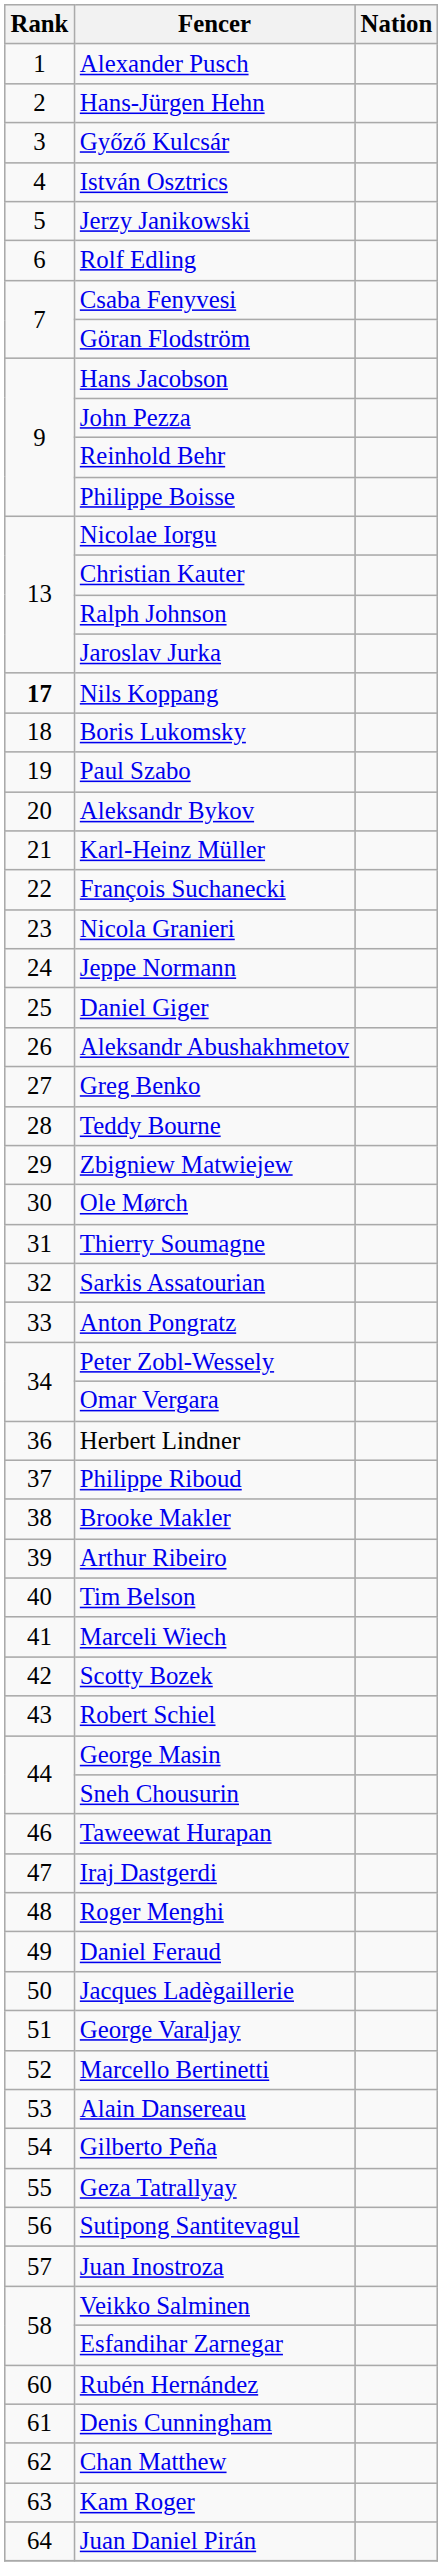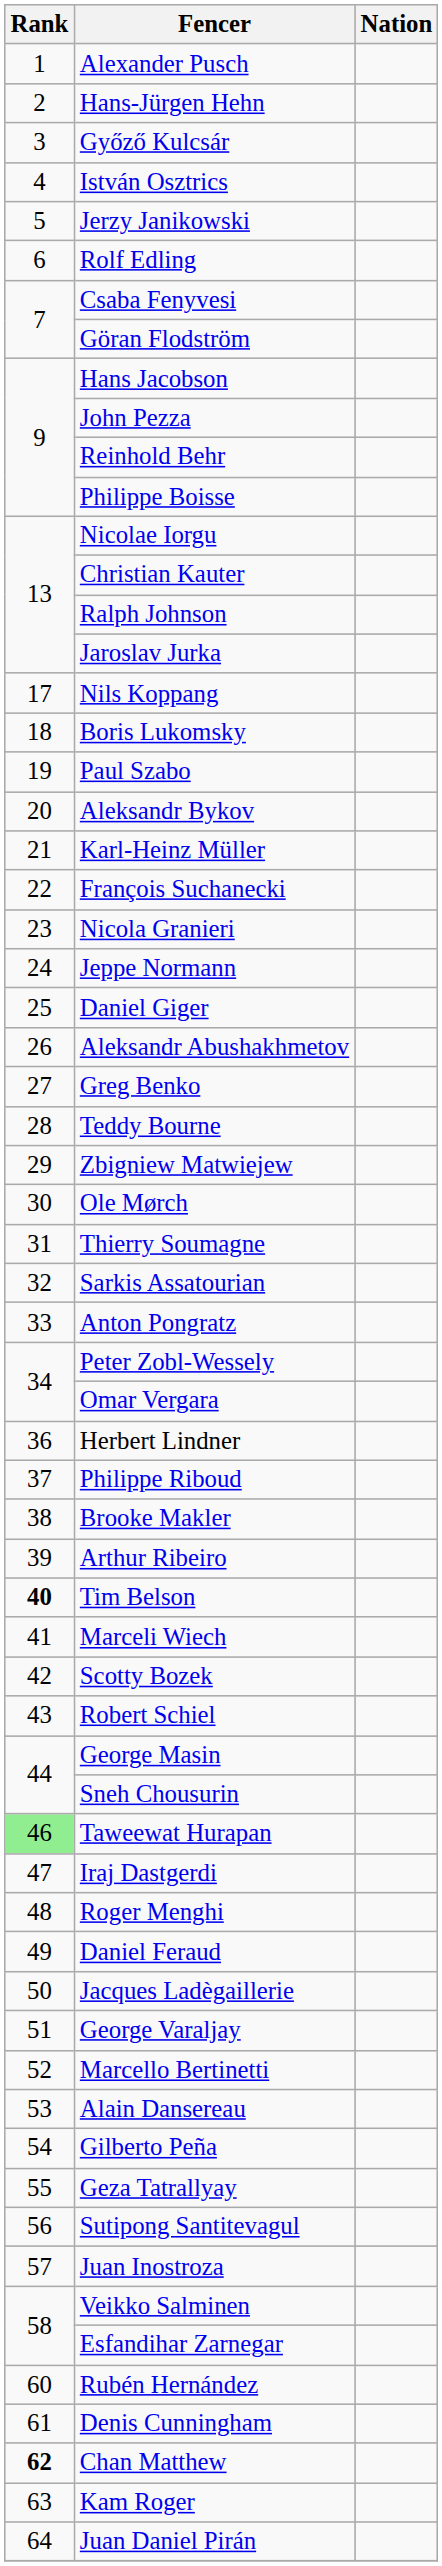Nils Koppang | Rank: bold -> normal
Tim Belson | Rank: normal -> bold
Taweewat Hurapan | Rank: no background -> lightgreen background
Chan Matthew | Rank: normal -> bold
